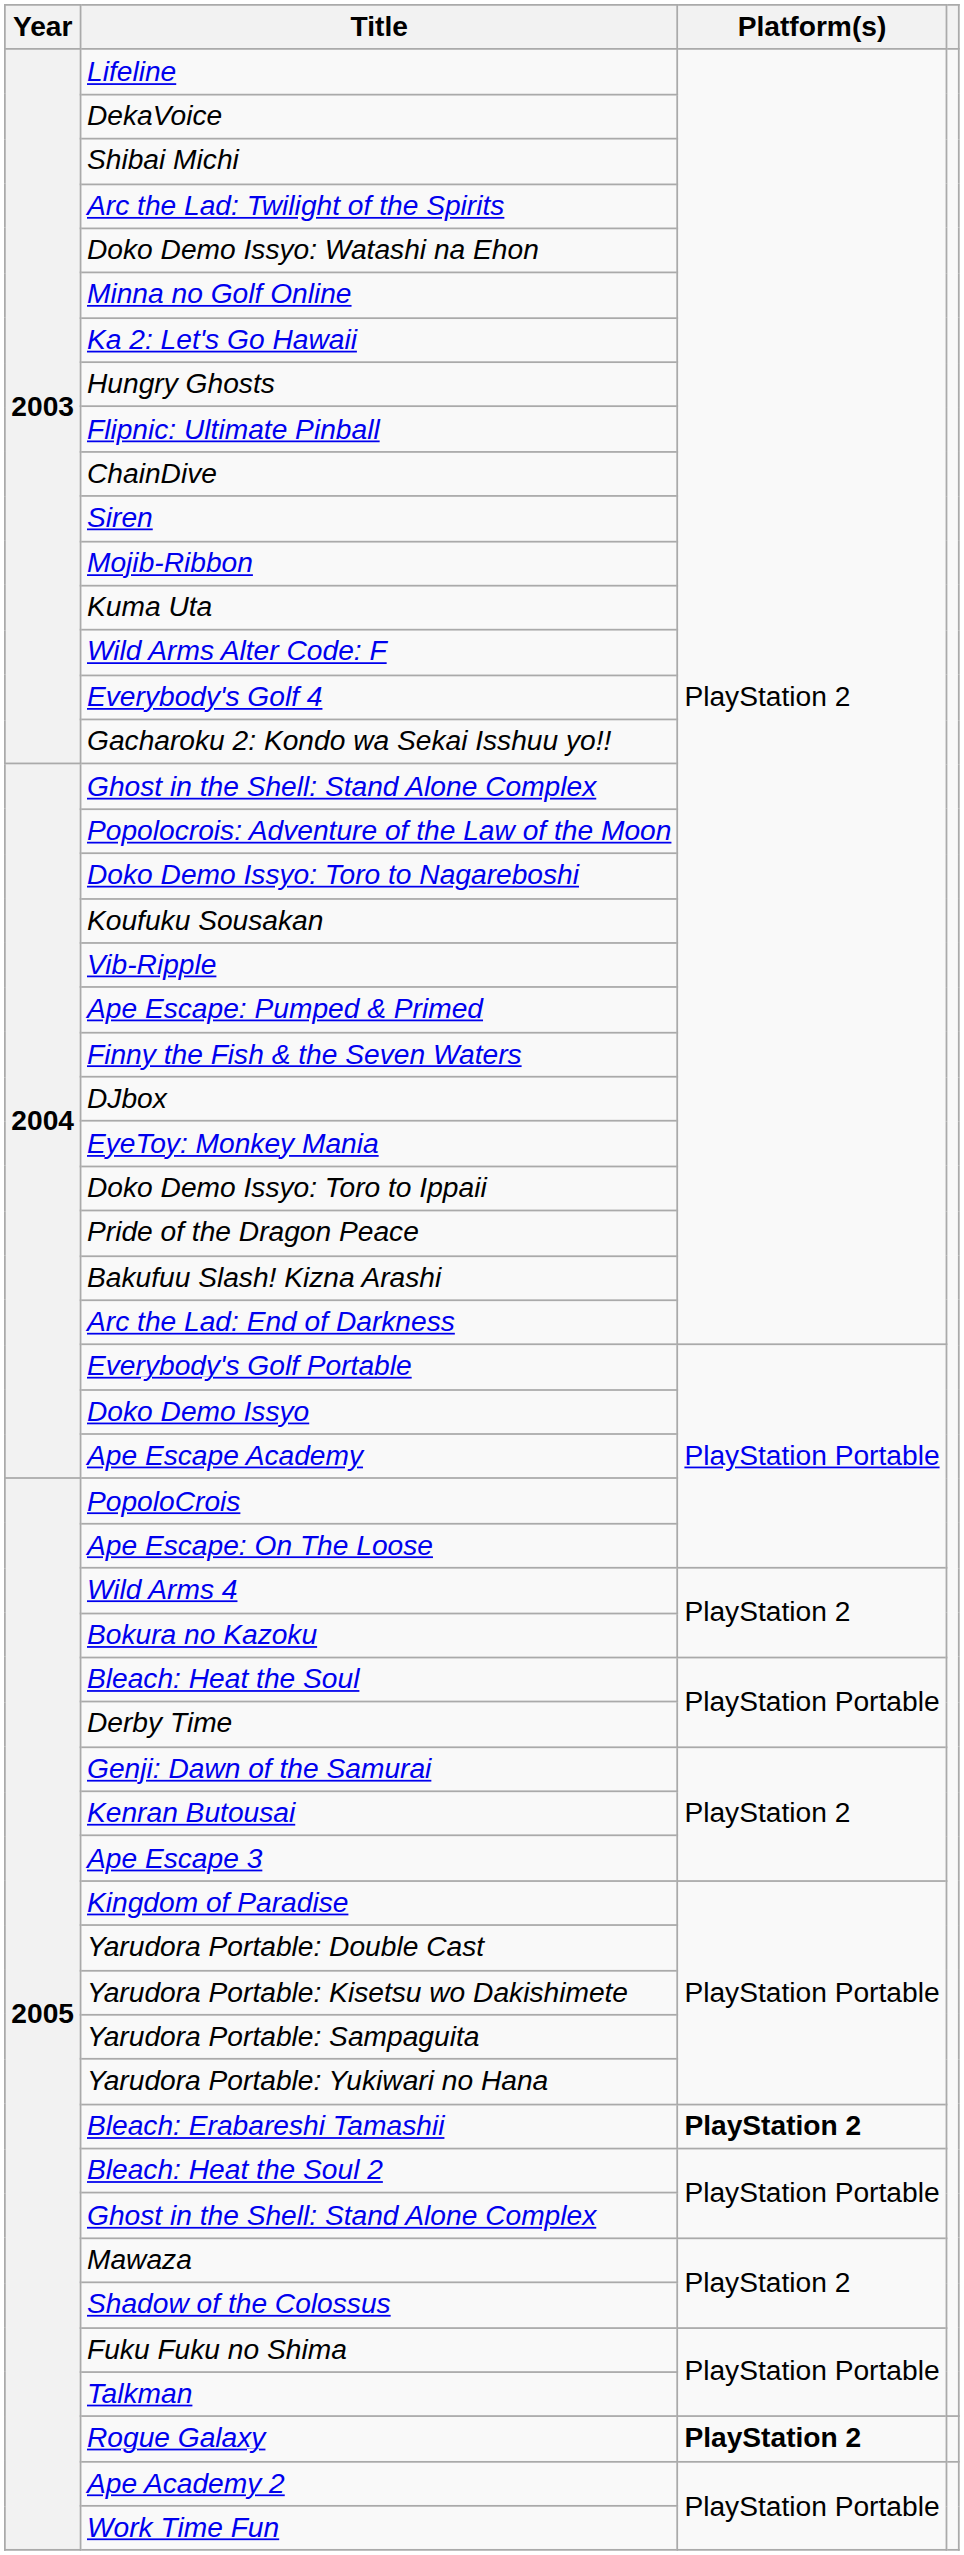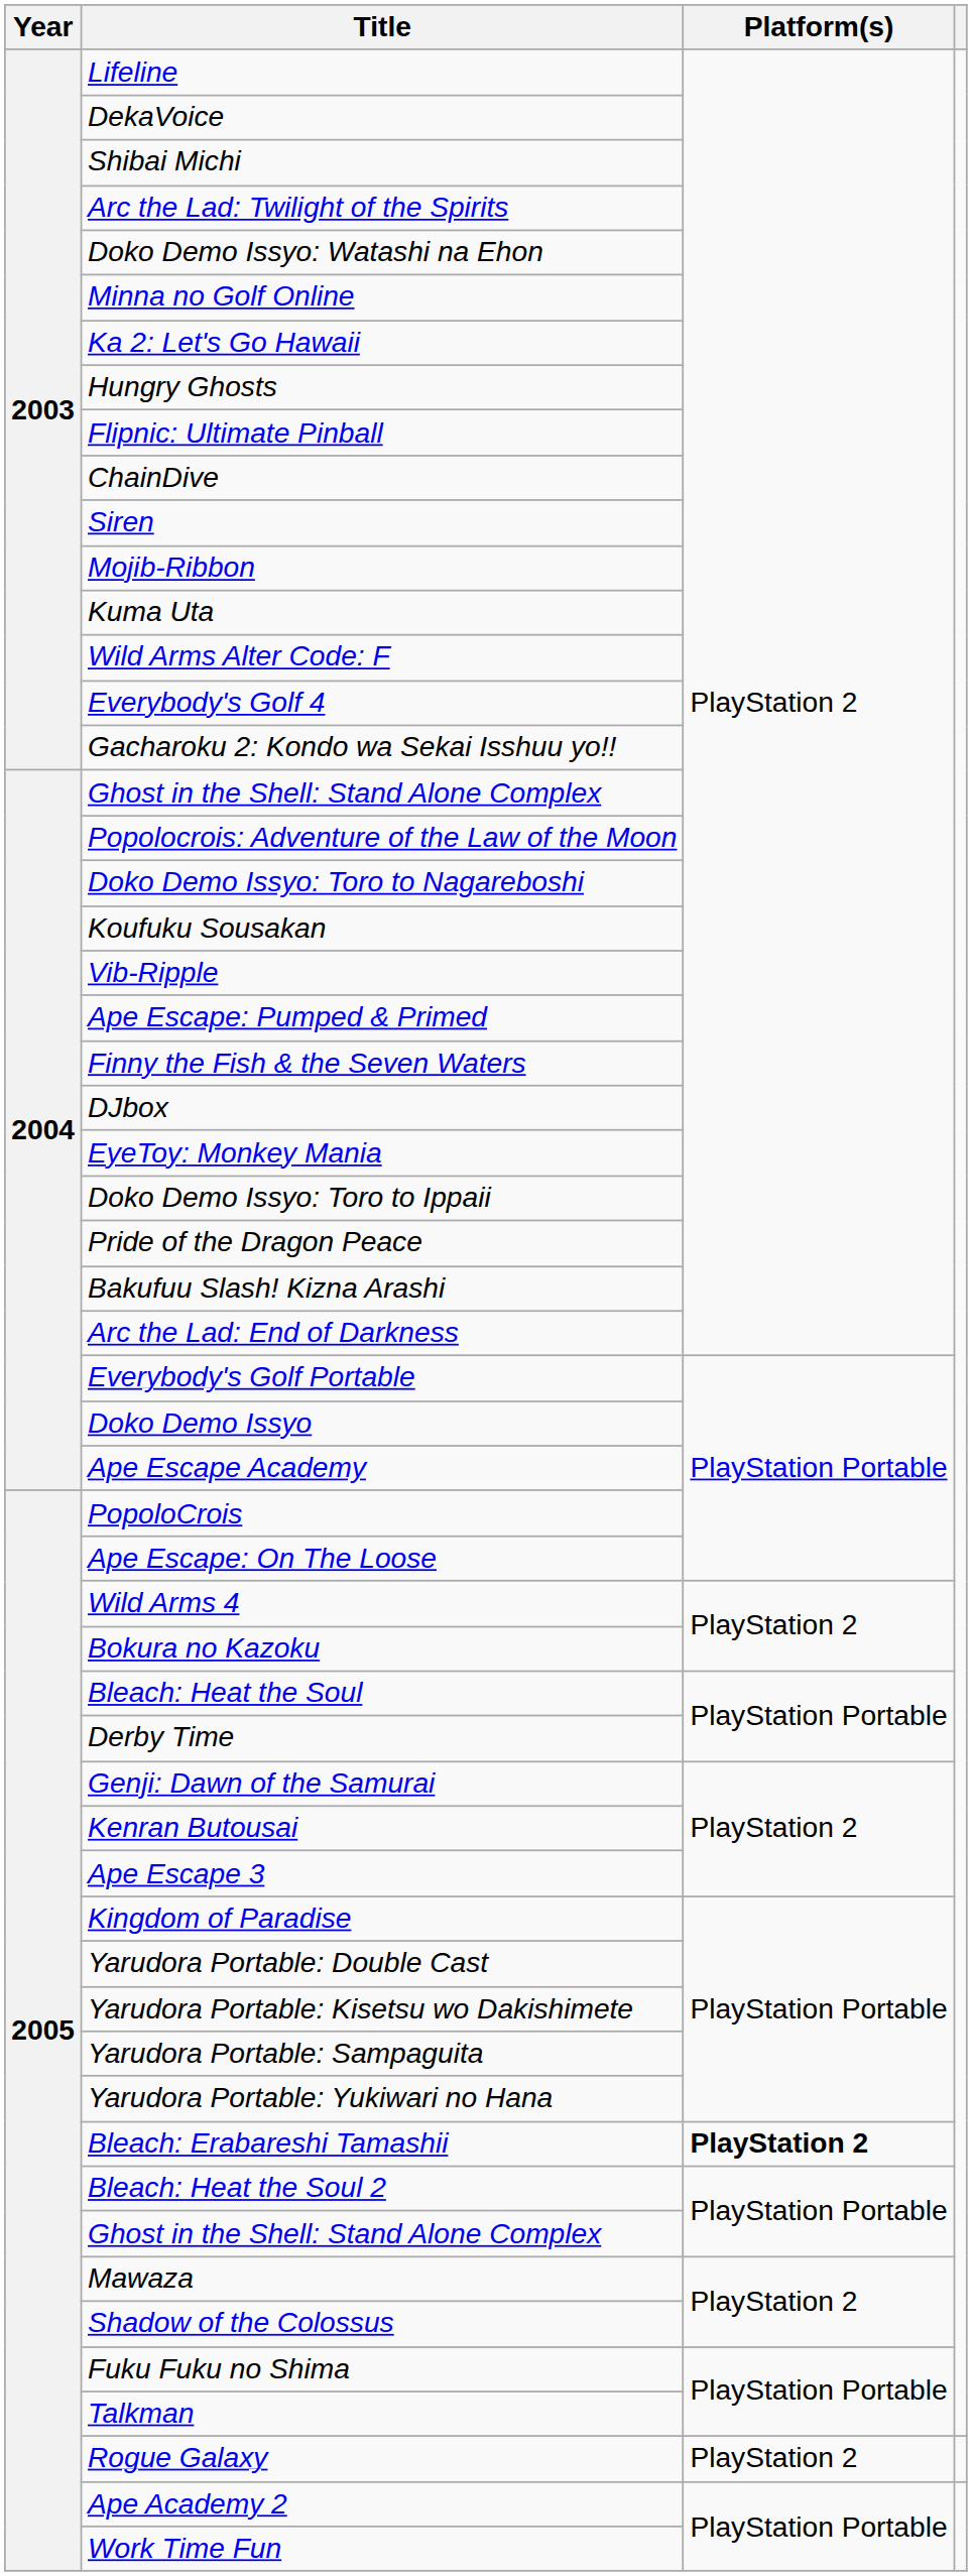Rogue Galaxy | Platform(s): bold -> normal
